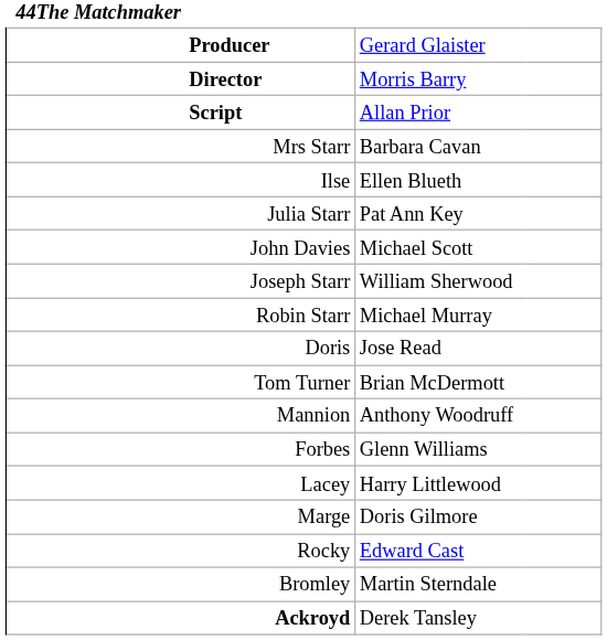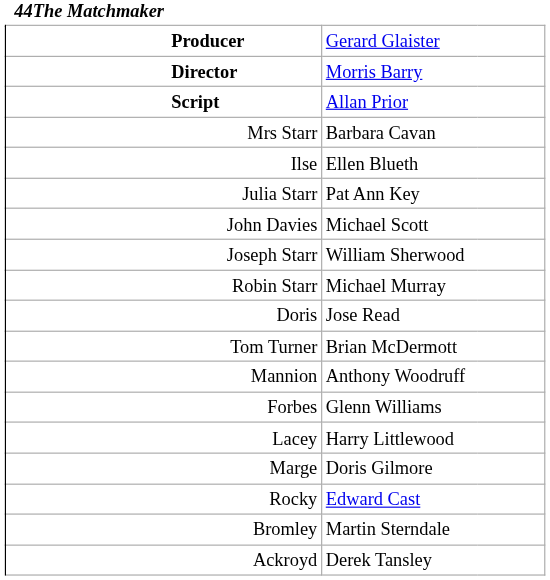Ackroyd | column 2: bold -> normal
